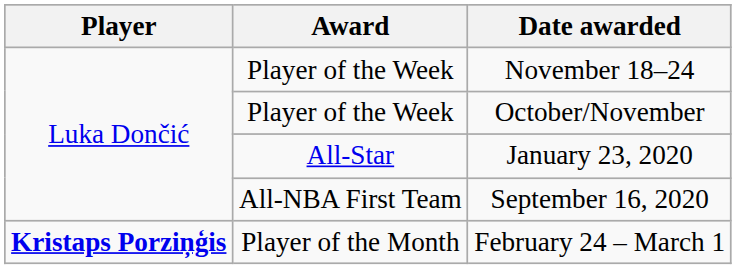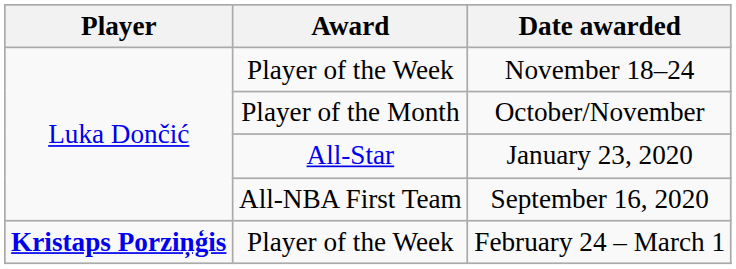October/November | Award: Player of the Week -> Player of the Month
February 24 – March 1 | Award: Player of the Month -> Player of the Week
